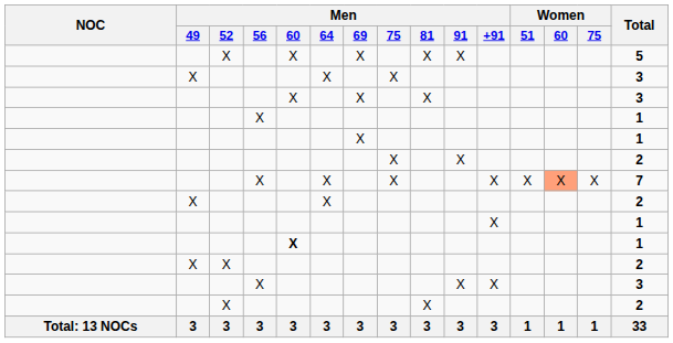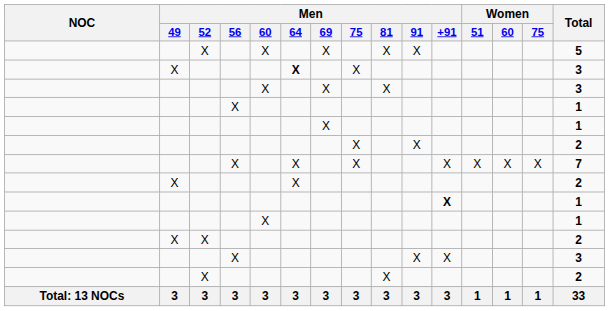row 4 | Men / 64: normal -> bold
row 9 | Women / 60: lightsalmon background -> no background
row 11 | Men / +91: normal -> bold
row 12 | Men / 60: bold -> normal
